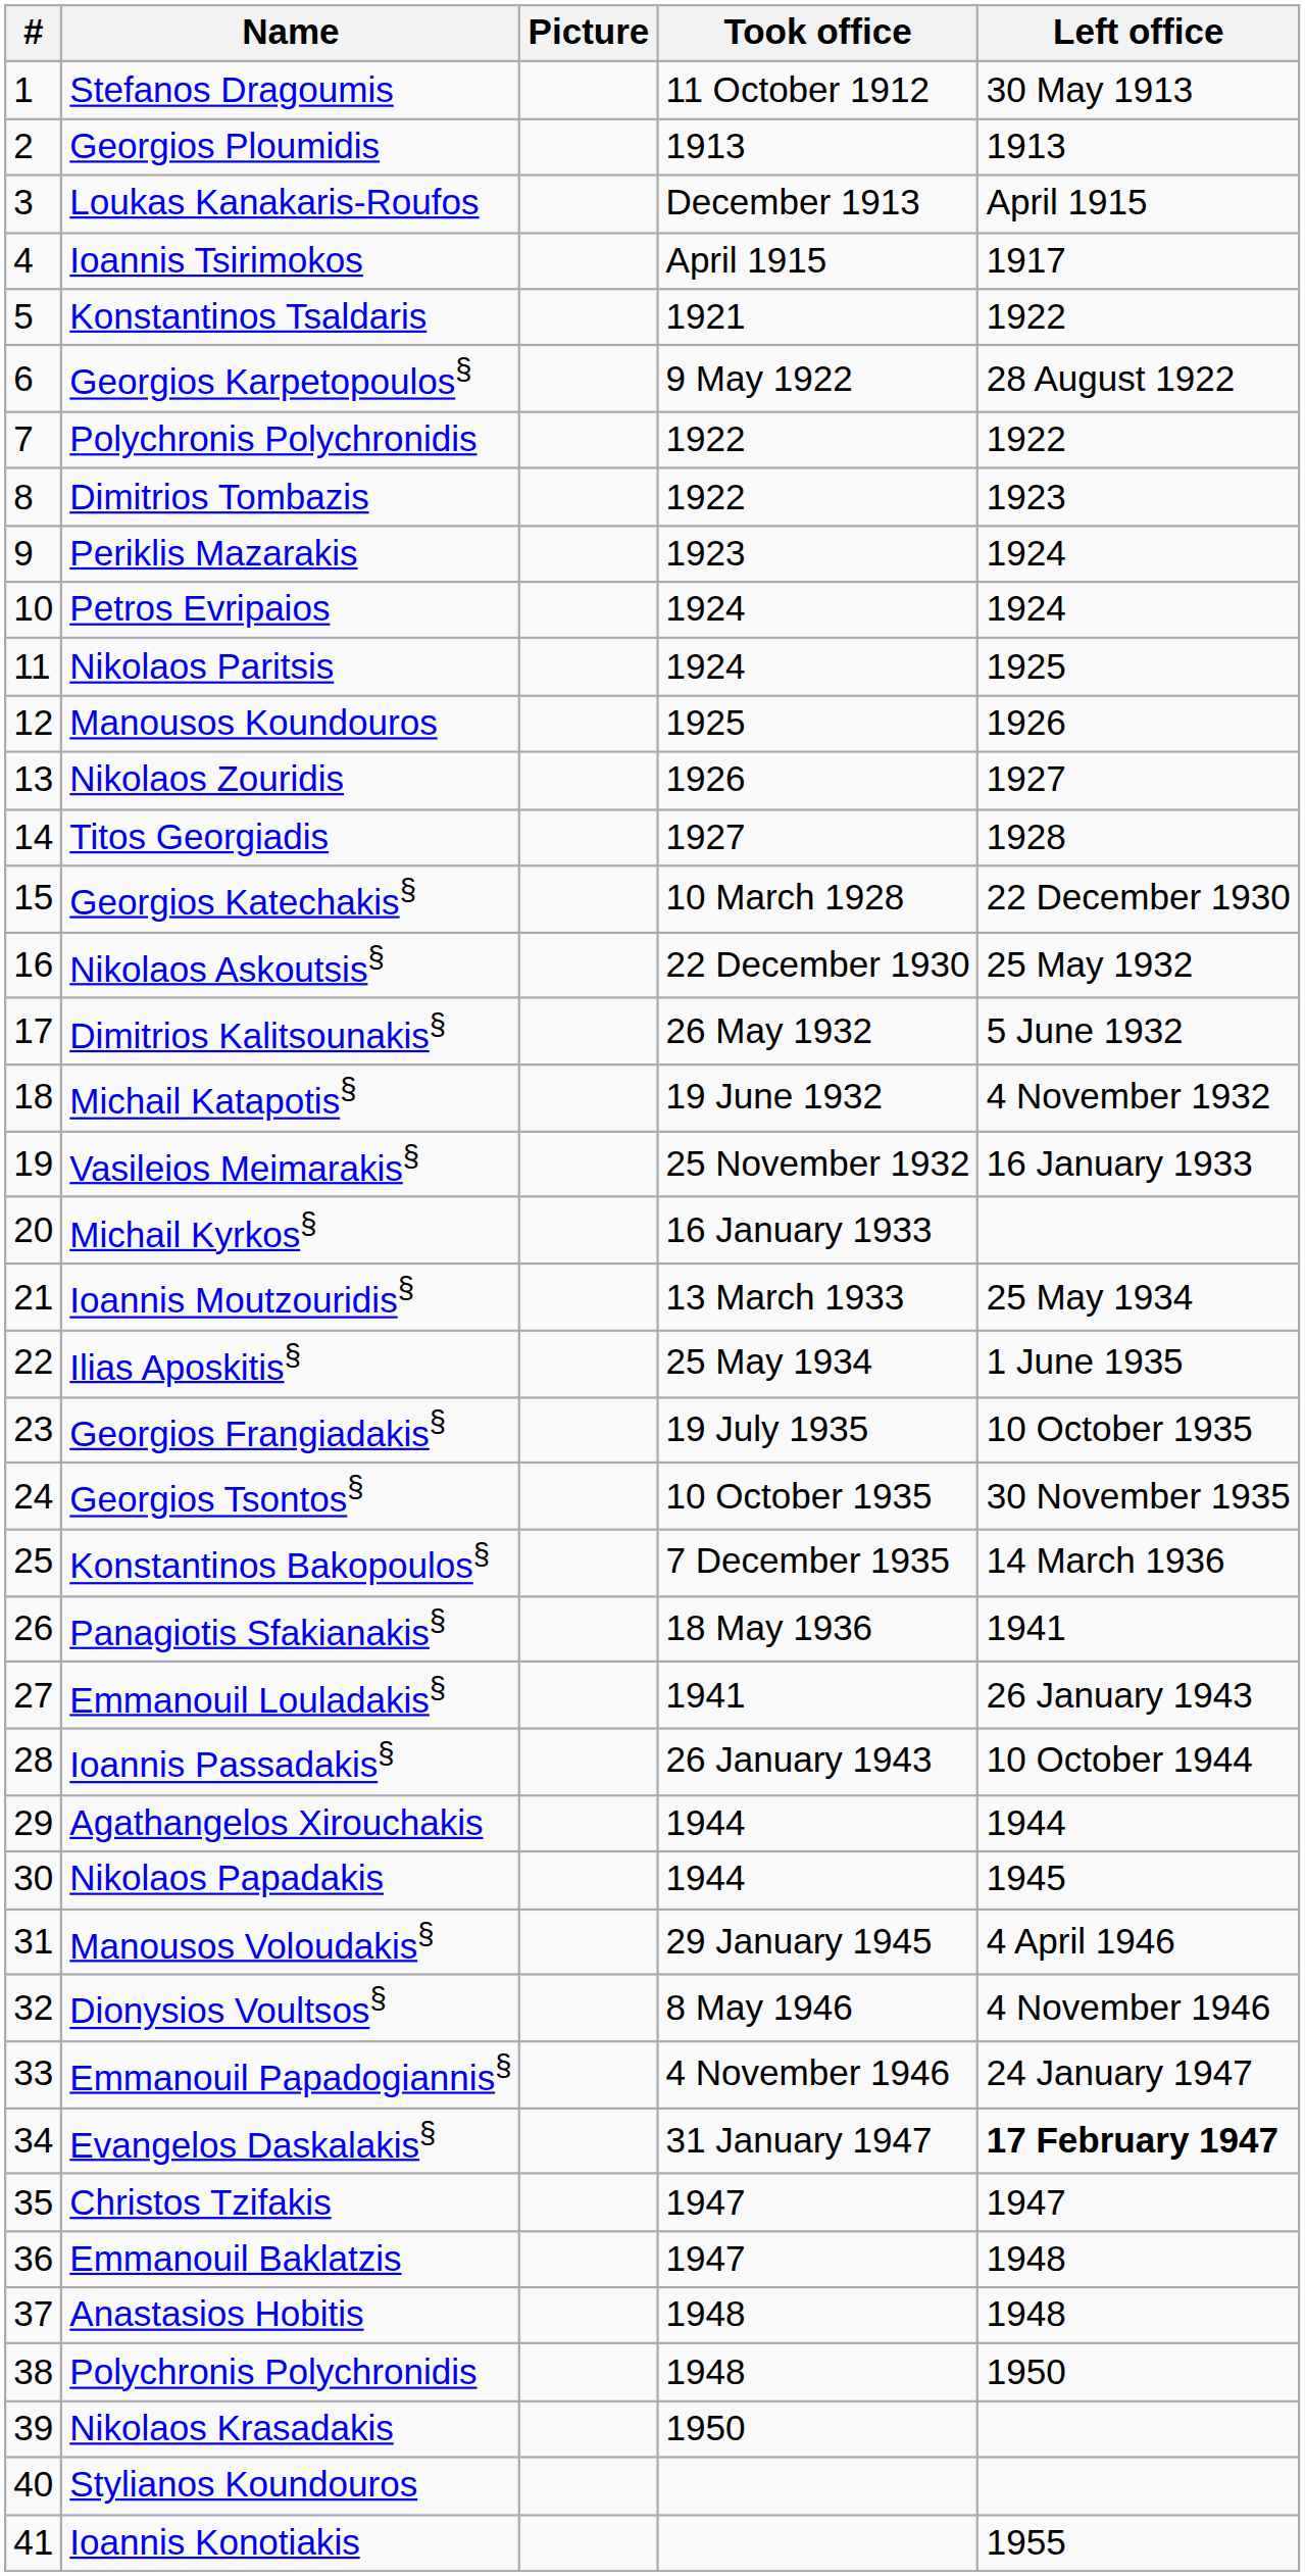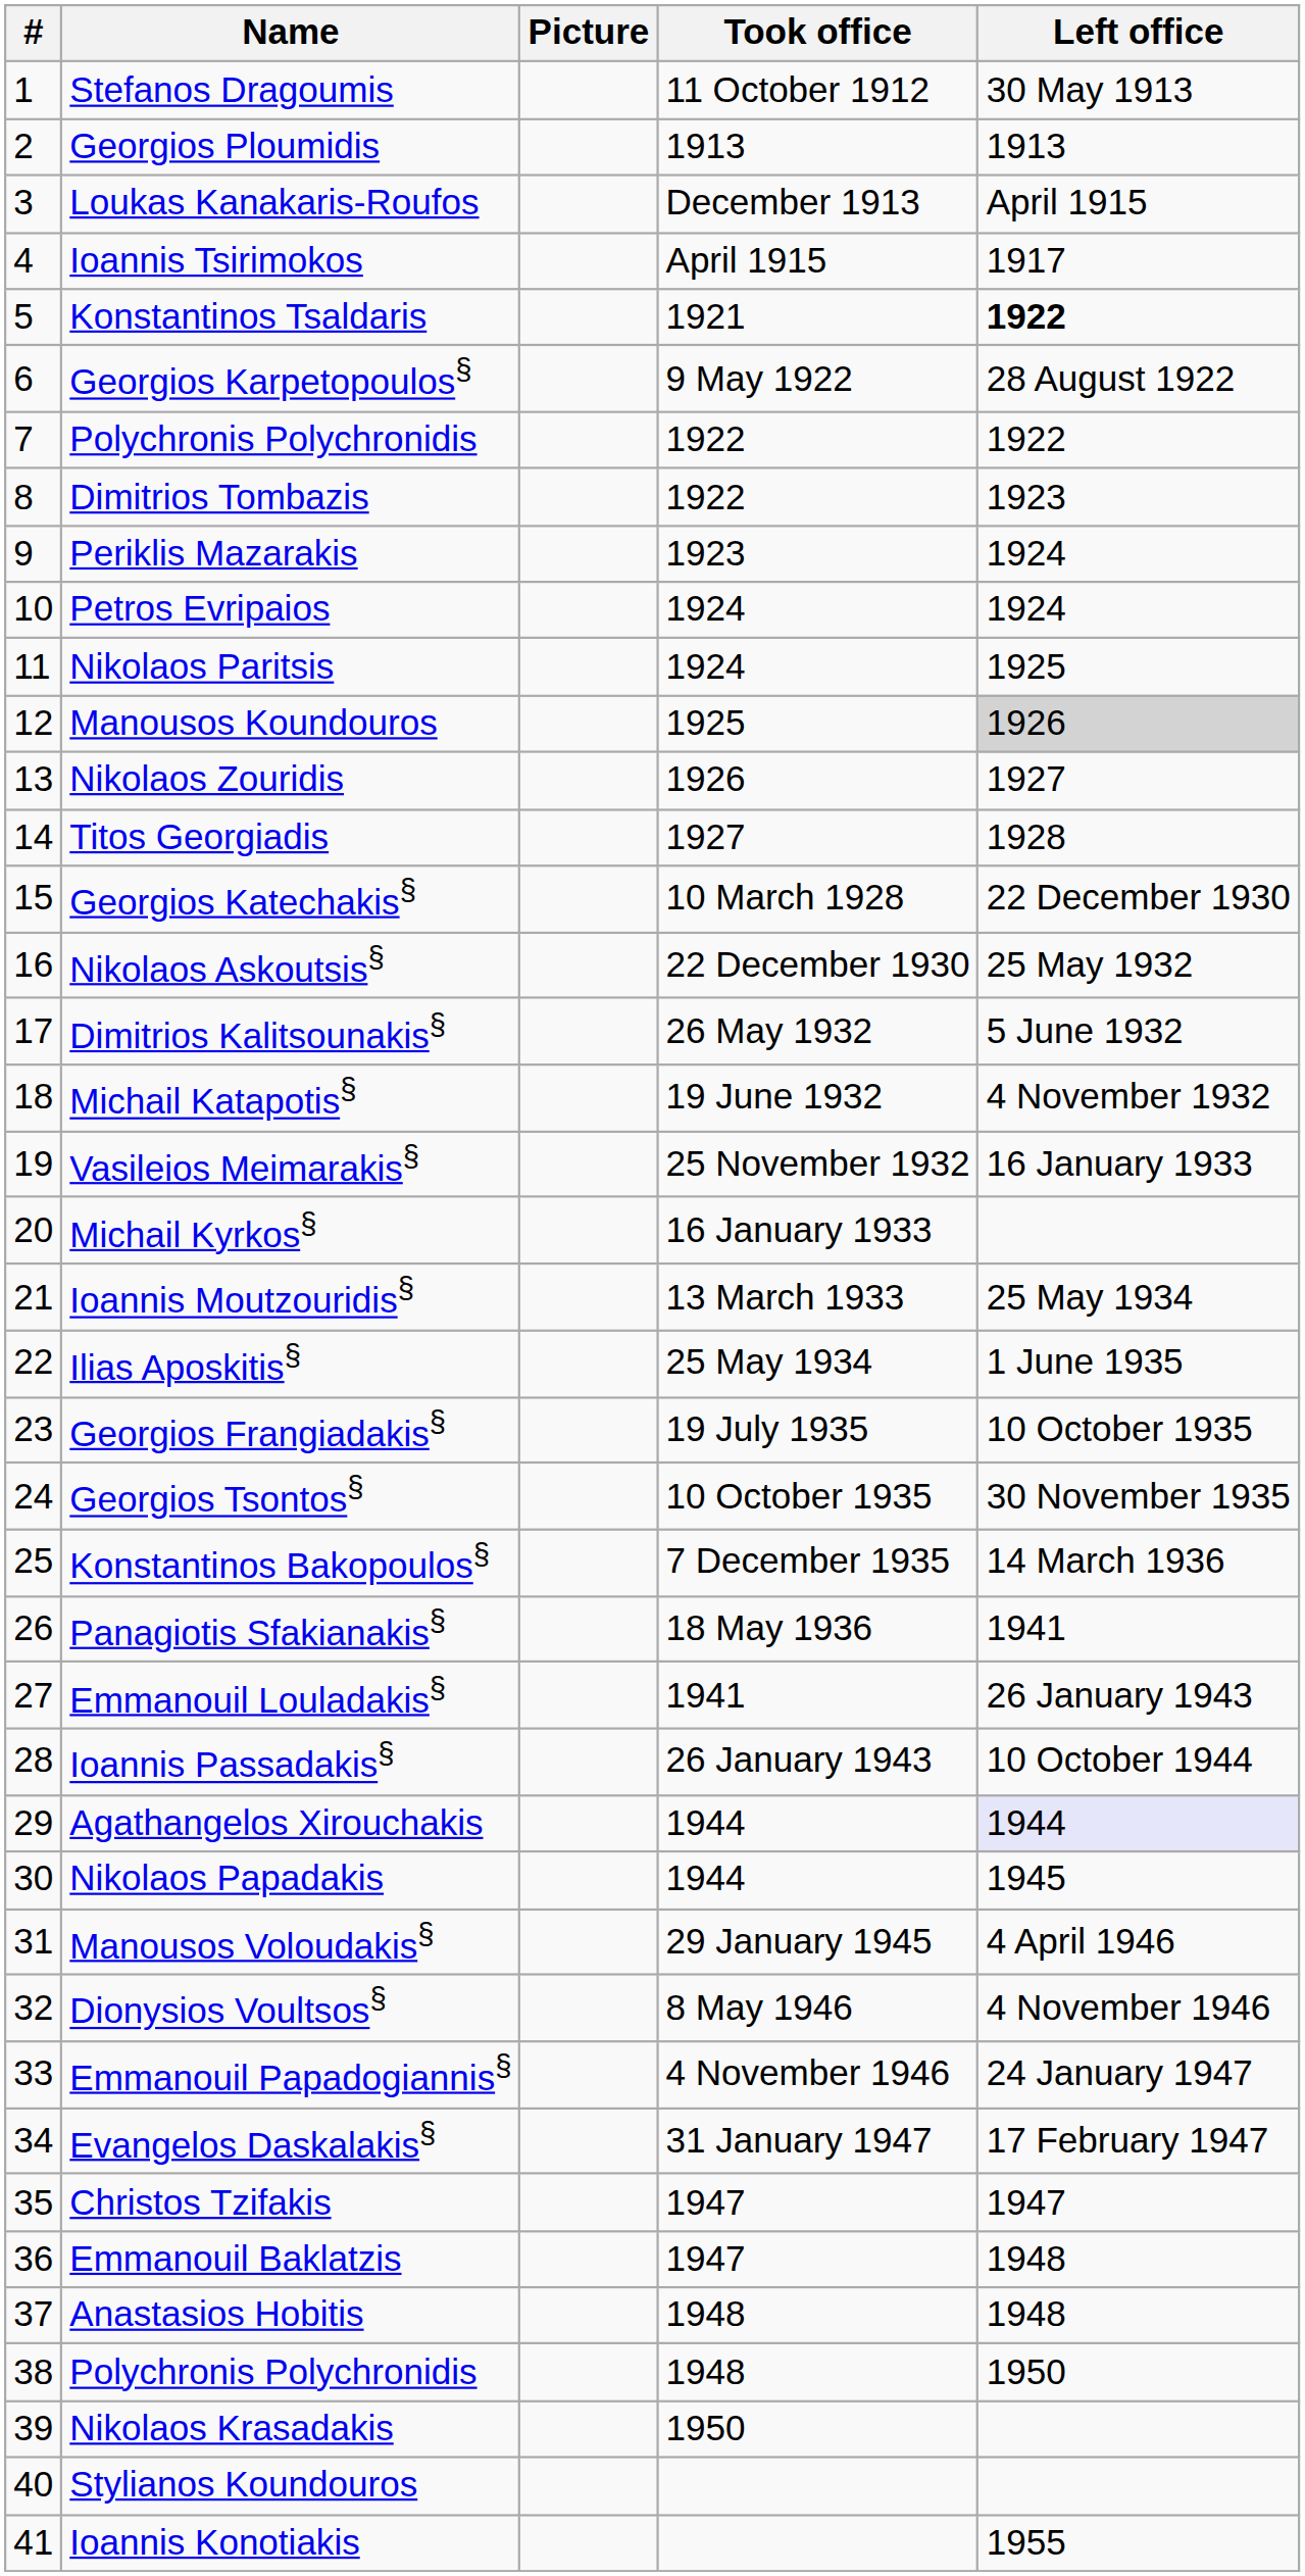Konstantinos Tsaldaris | Left office: normal -> bold
Manousos Koundouros | Left office: no background -> lightgrey background
Agathangelos Xirouchakis | Left office: no background -> lavender background
Evangelos Daskalakis§ | Left office: bold -> normal
